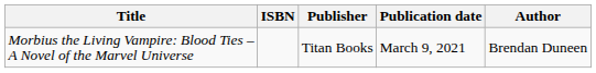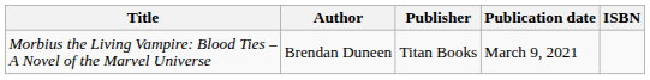columns swapped: Author <-> ISBN
